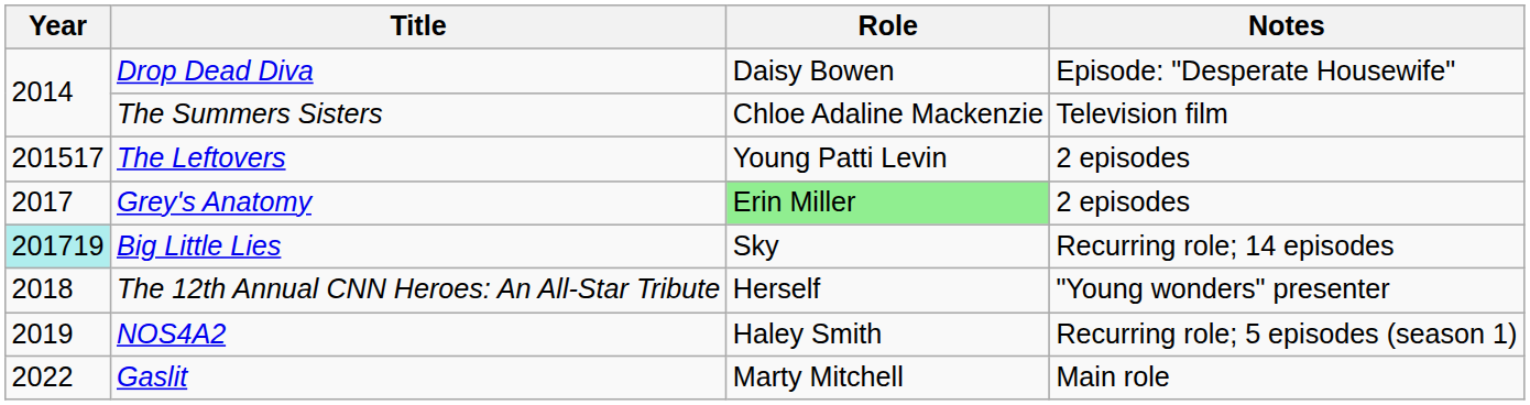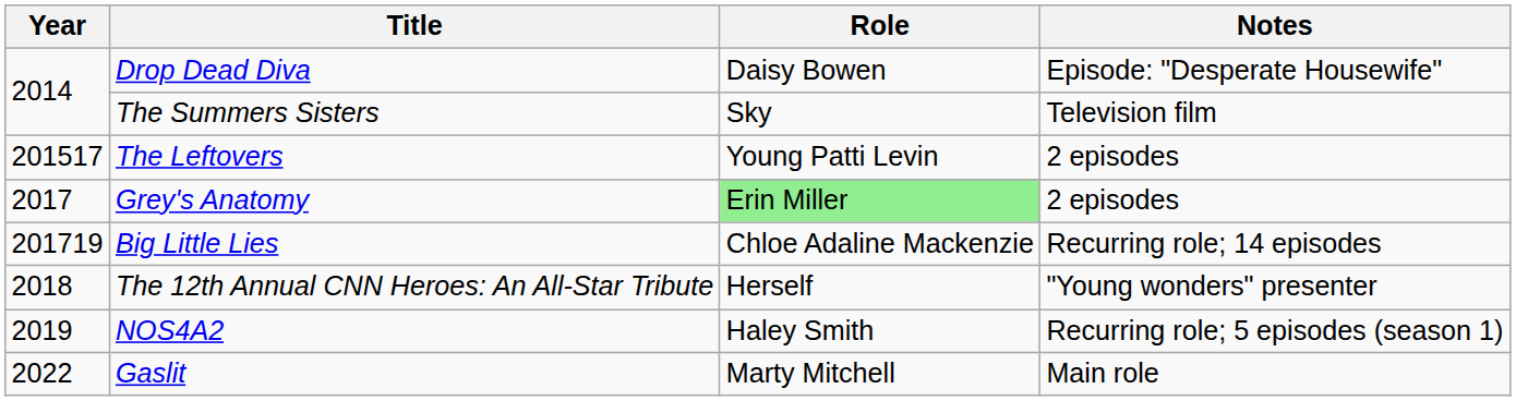The Summers Sisters | Role: Chloe Adaline Mackenzie -> Sky
Big Little Lies | Year: paleturquoise background -> no background
Big Little Lies | Role: Sky -> Chloe Adaline Mackenzie
